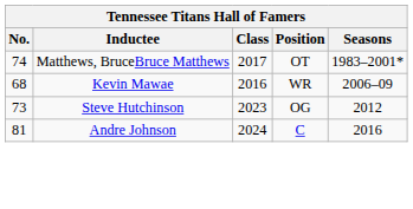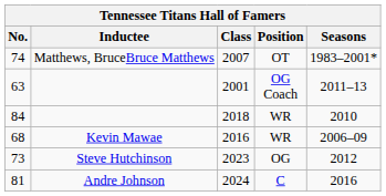74 | Class: 2017 -> 2007
+ row: 63 | 2001 | OG Coach | 2011–13
+ row: 84 | 2018 | WR | 2010
